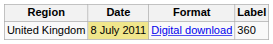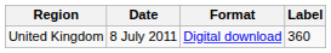United Kingdom | Date: khaki background -> no background
